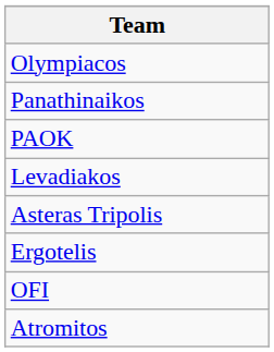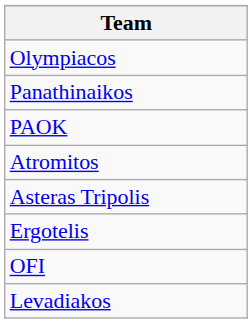row 5 | column 1: Levadiakos -> Atromitos
row 9 | column 1: Atromitos -> Levadiakos
